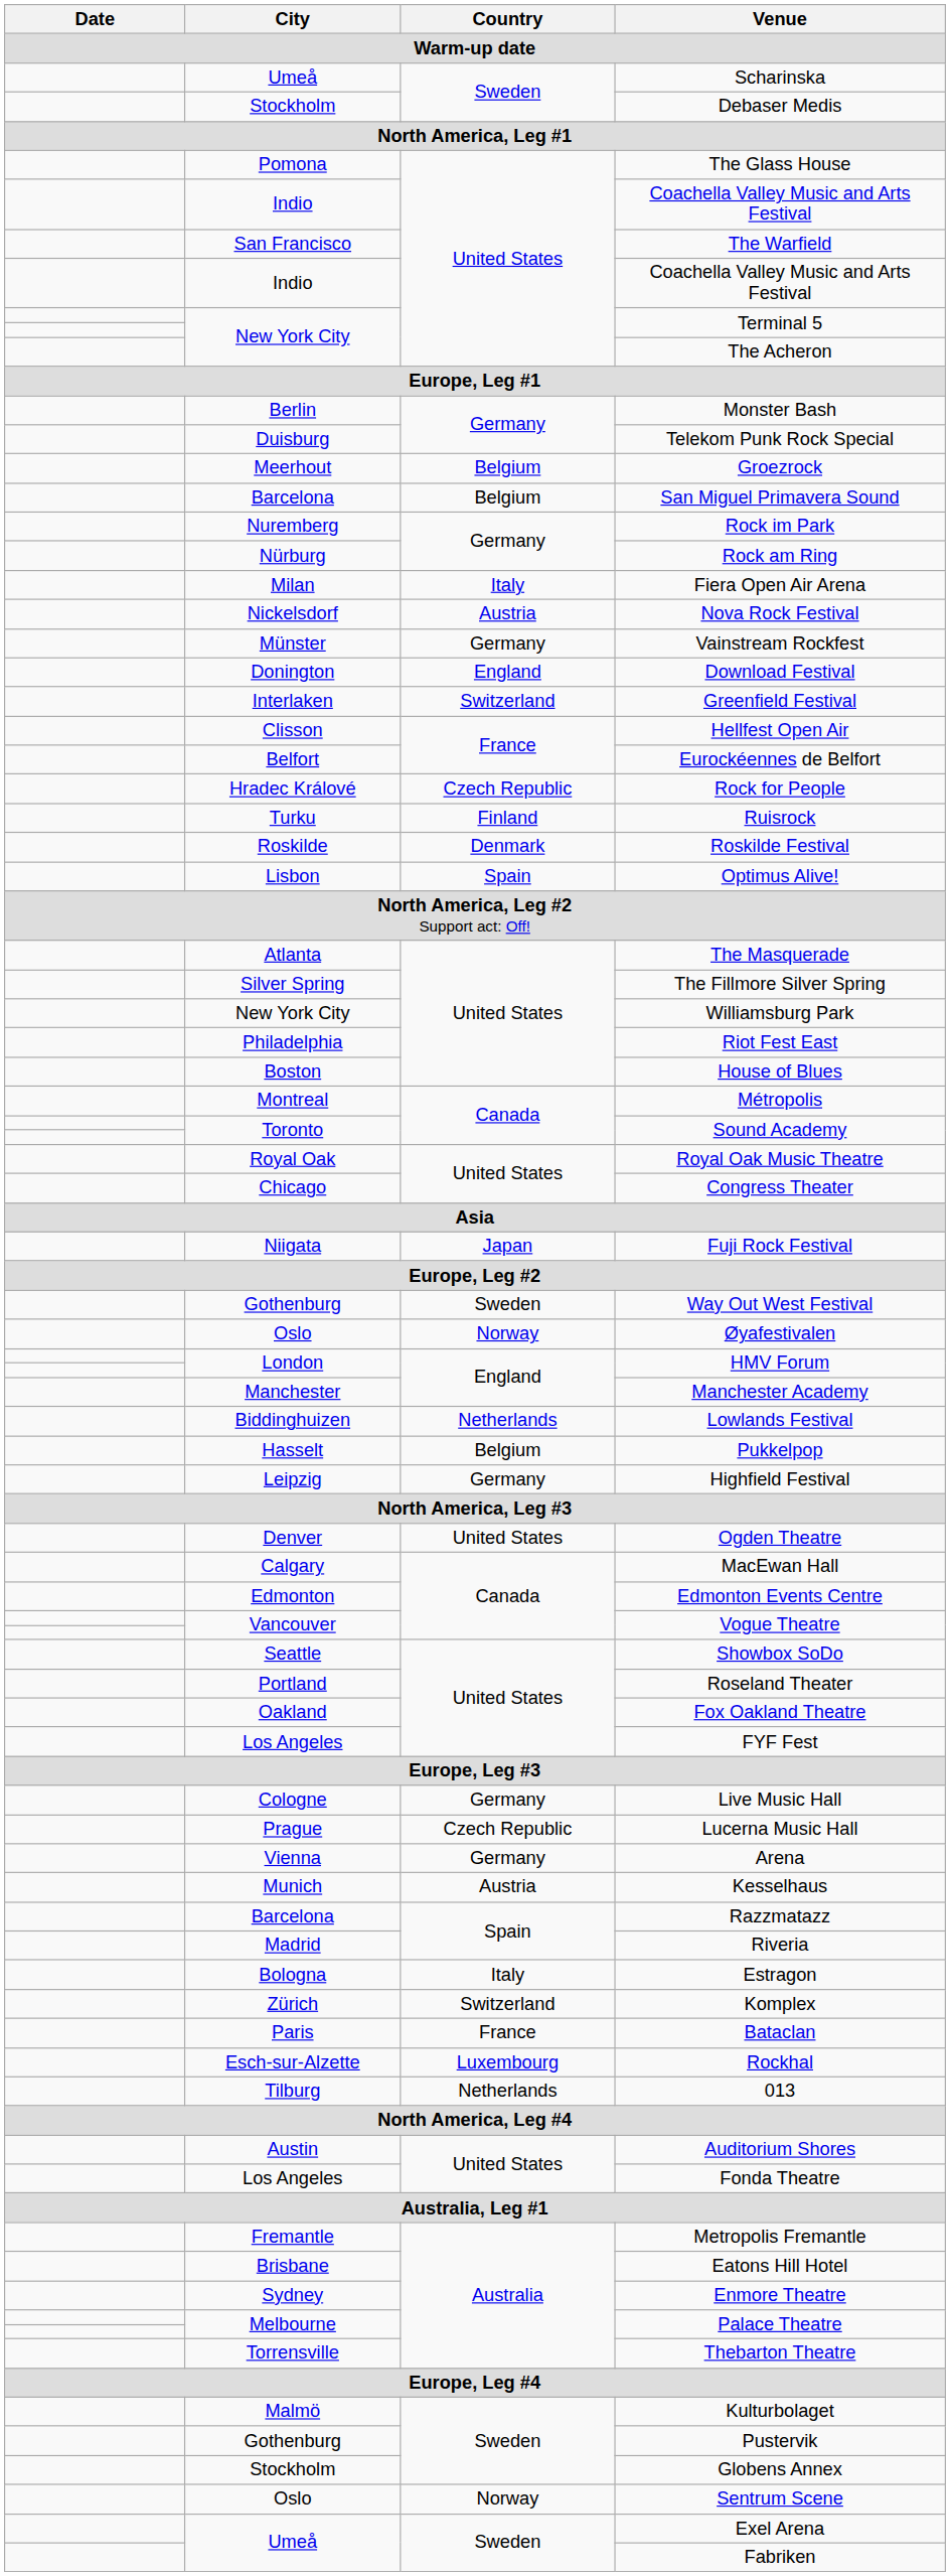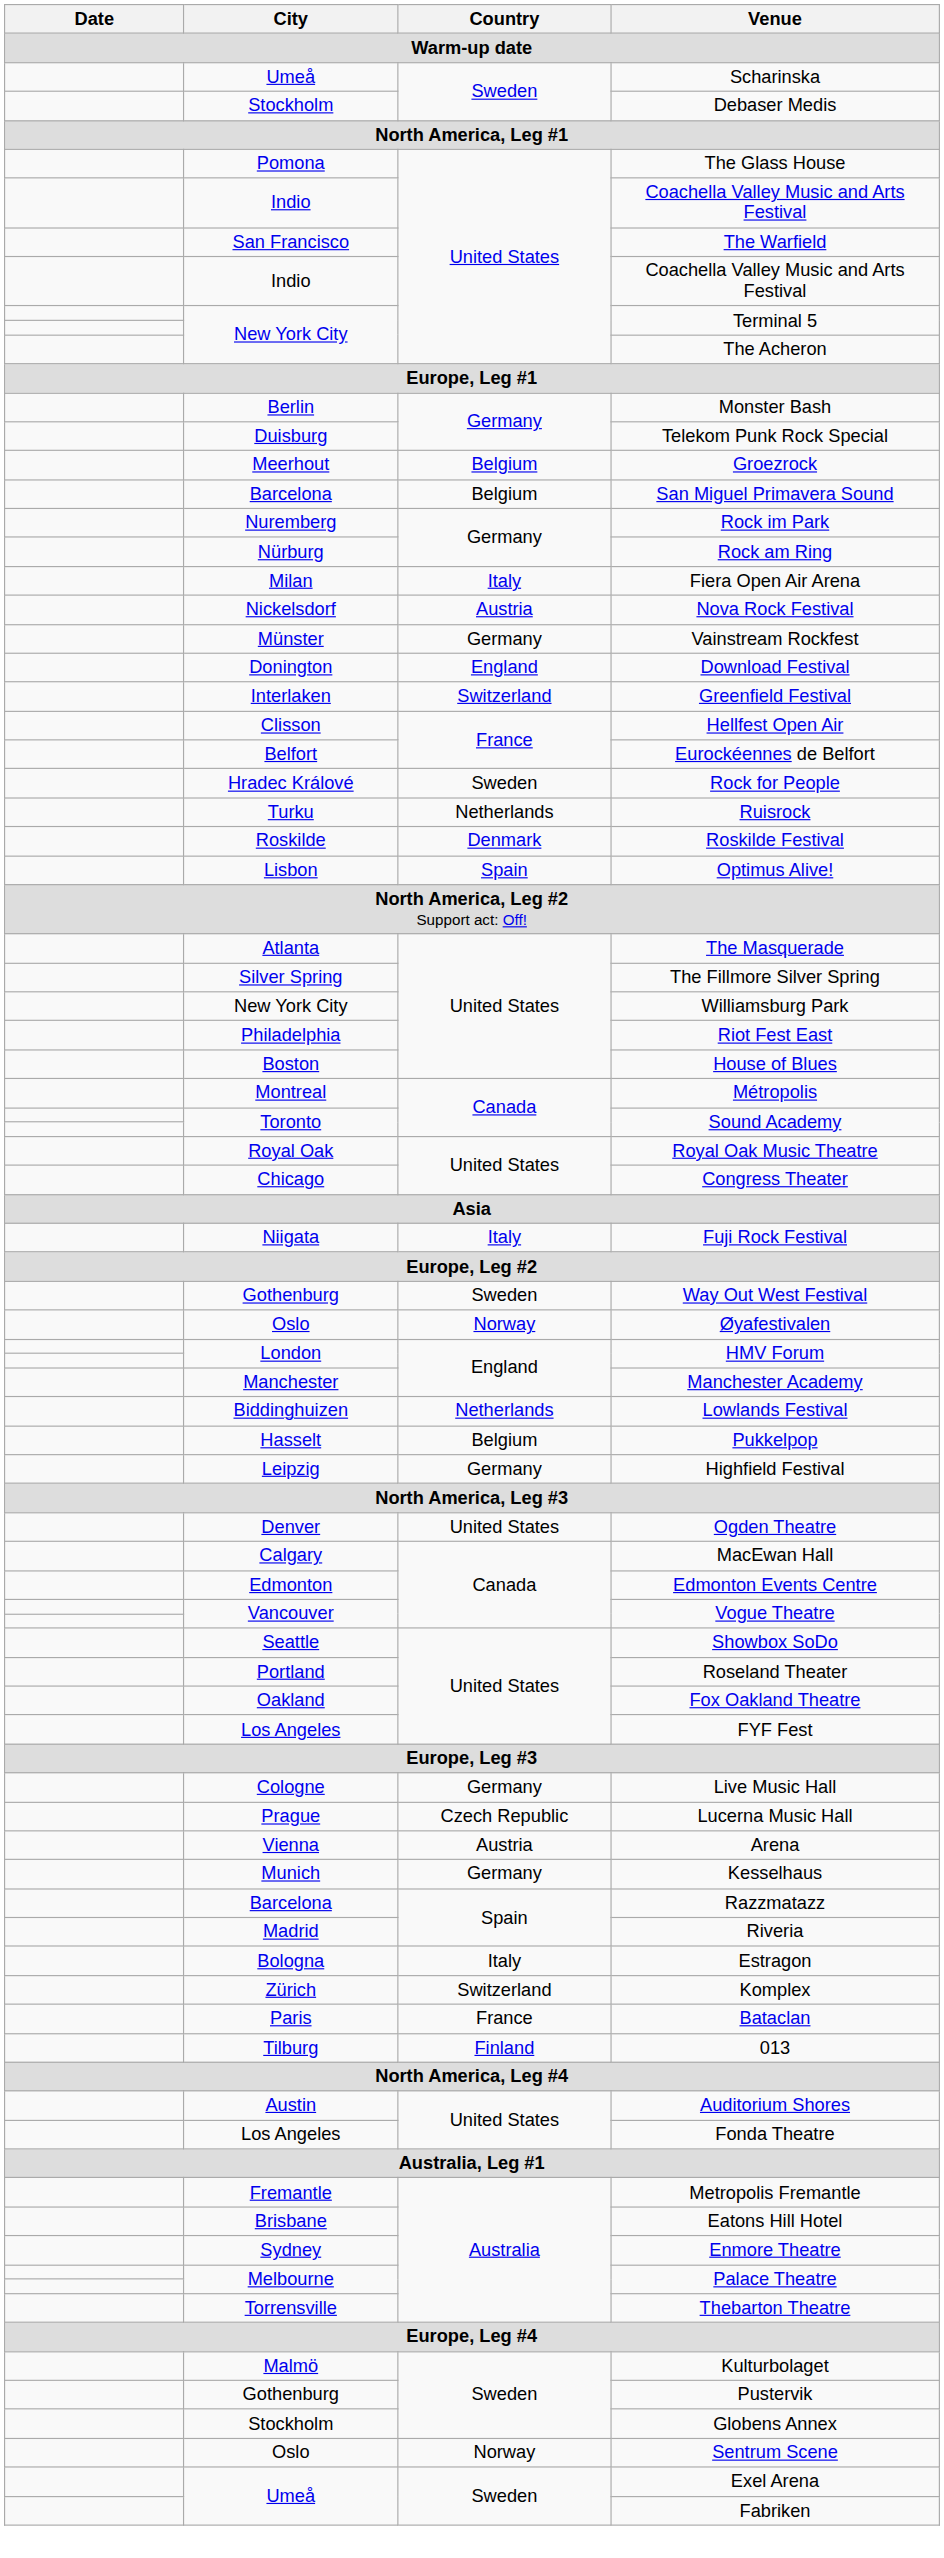Rock for People | Country: Czech Republic -> Sweden
Ruisrock | Country: Finland -> Netherlands
Fuji Rock Festival | Country: Japan -> Italy
Arena | Country: Germany -> Austria
Kesselhaus | Country: Austria -> Germany
- row: Esch-sur-Alzette | Luxembourg | Rockhal
013 | Country: Netherlands -> Finland
